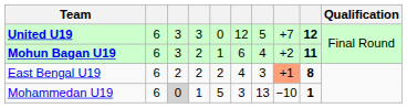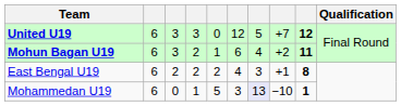East Bengal U19 | column 8: lightsalmon background -> no background
Mohammedan U19 | column 3: lightgrey background -> no background
Mohammedan U19 | column 7: no background -> lavender background
